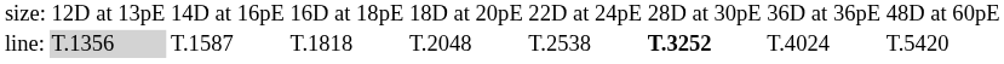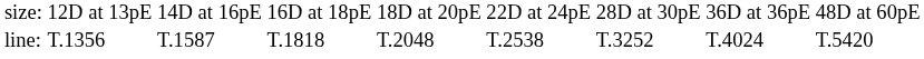line: | column 2: lightgrey background -> no background
line: | column 7: bold -> normal
